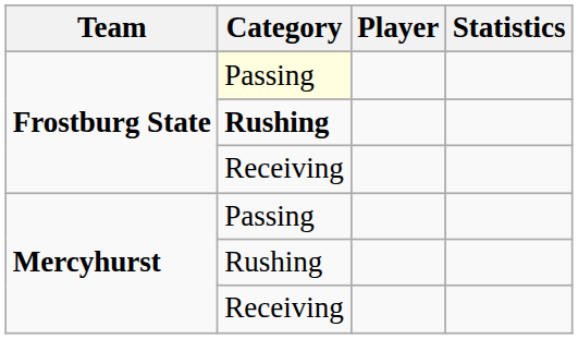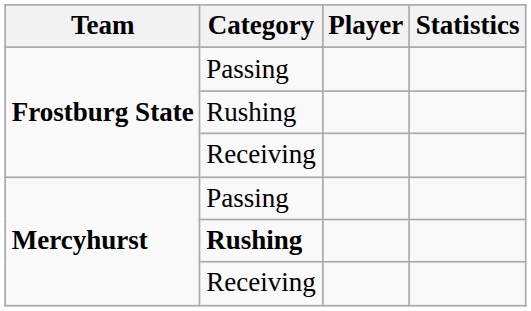Frostburg State / Passing | Category: lightyellow background -> no background
Frostburg State / Rushing | Category: bold -> normal
Mercyhurst / Rushing | Category: normal -> bold
